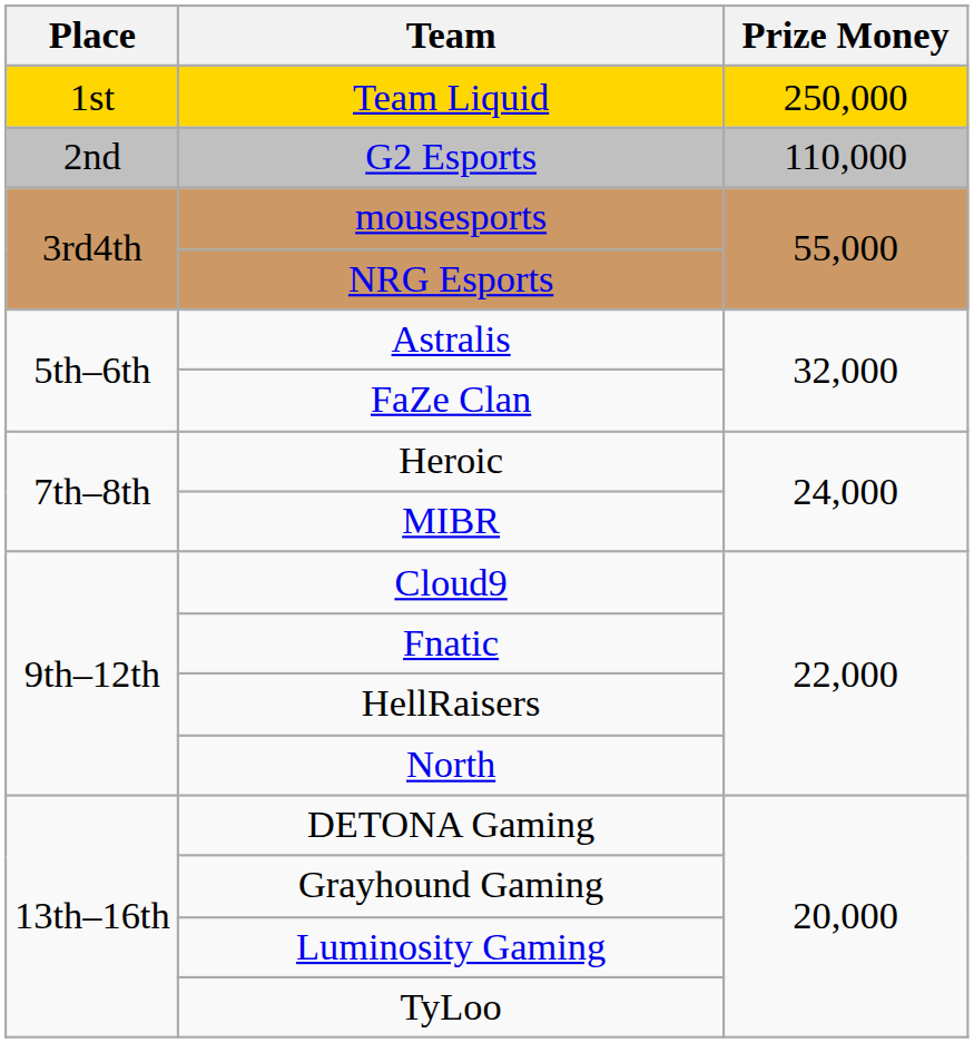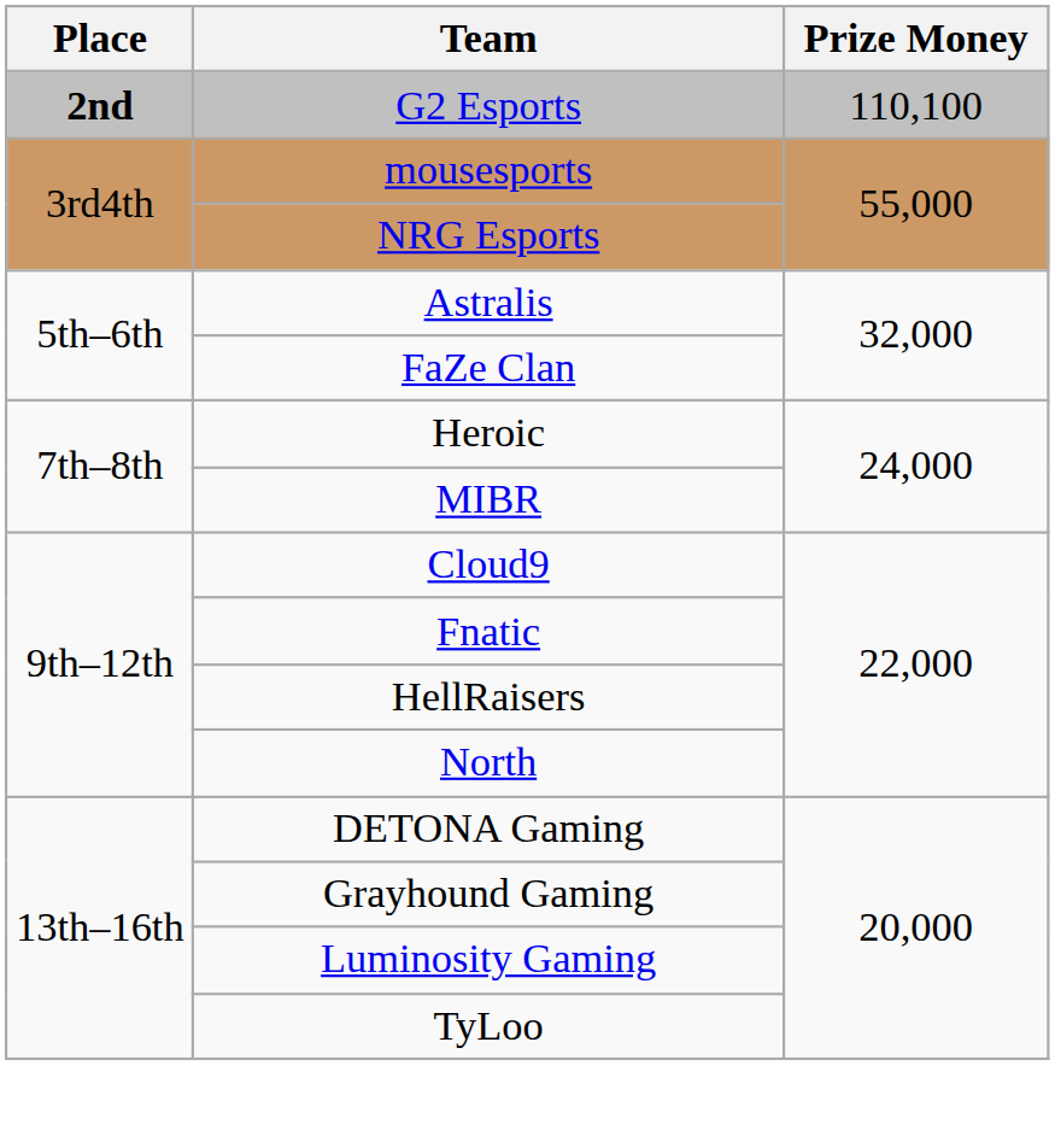- row: 1st | Team Liquid | 250,000
G2 Esports | Place: normal -> bold
G2 Esports | Prize Money: 110,000 -> 110,100
